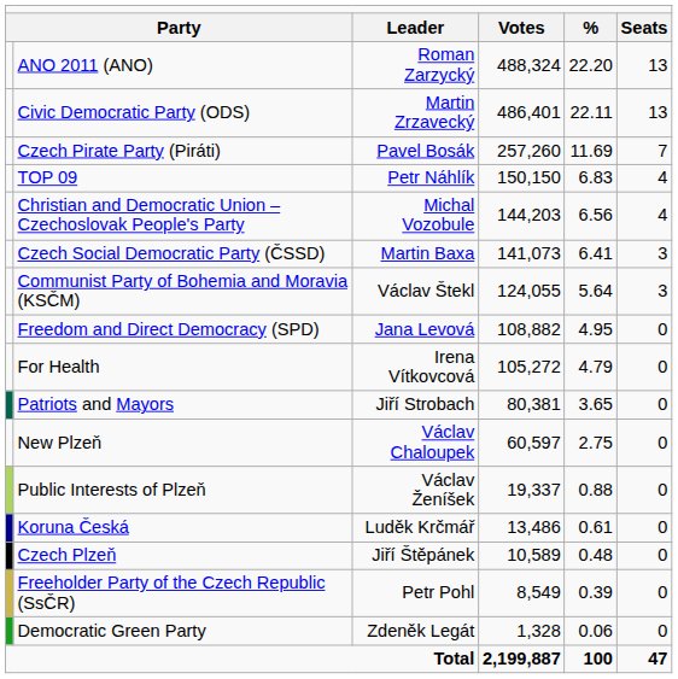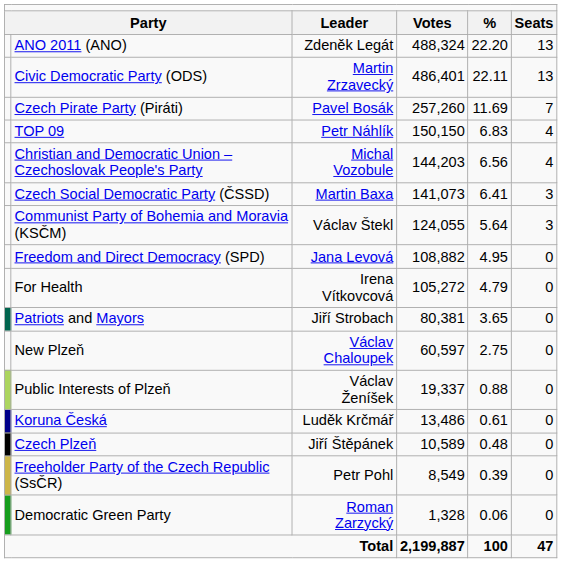ANO 2011 (ANO) | column 3: Roman Zarzycký -> Zdeněk Legát
Democratic Green Party | column 3: Zdeněk Legát -> Roman Zarzycký
